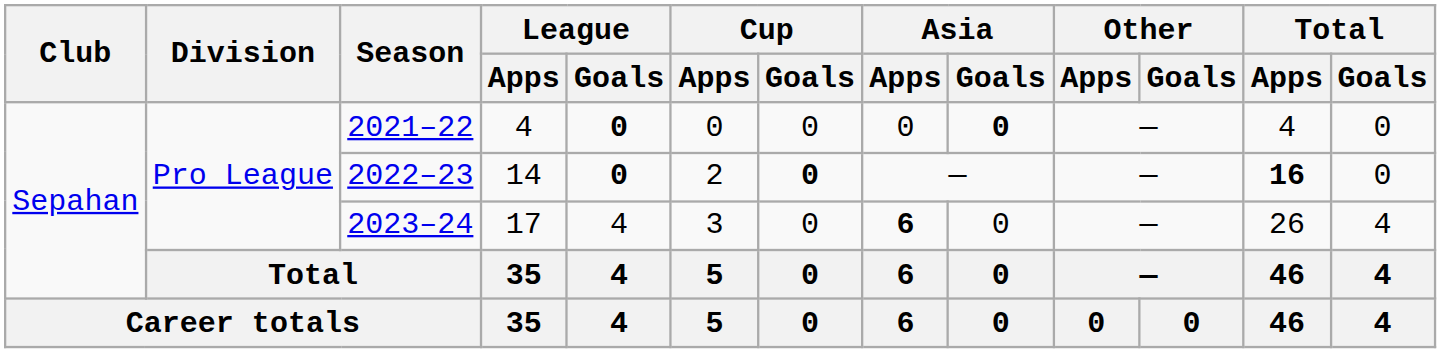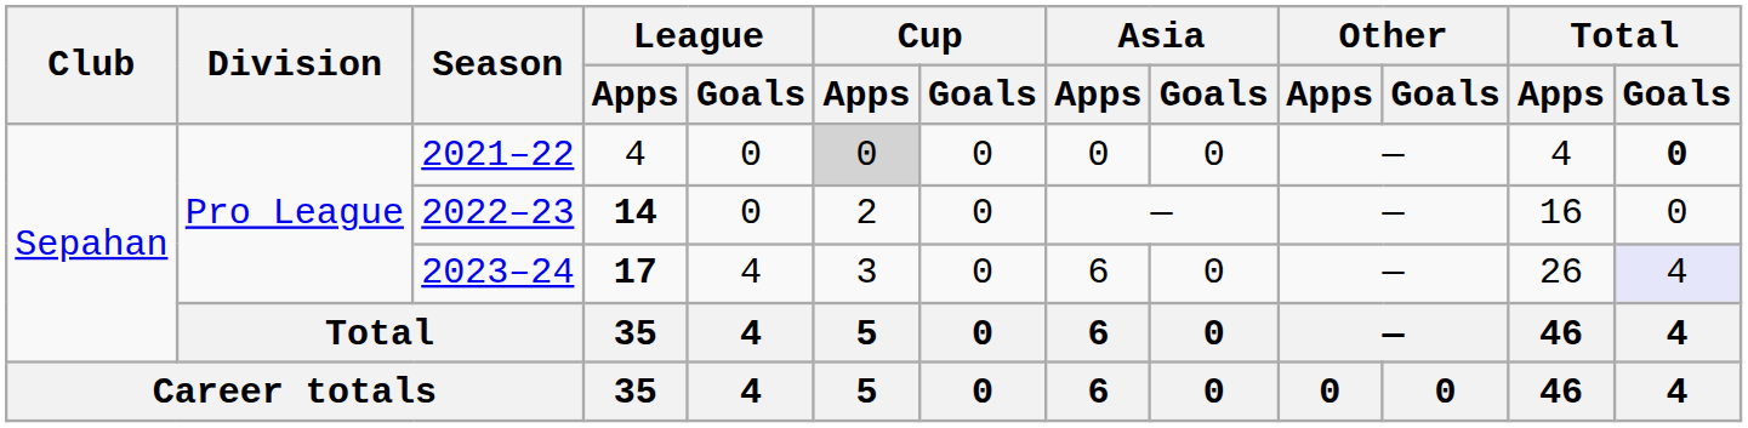2021–22 | League / Goals: bold -> normal
2021–22 | Cup / Apps: no background -> lightgrey background
2021–22 | Asia / Goals: bold -> normal
2021–22 | Total / Goals: normal -> bold
2022–23 | League / Apps: normal -> bold
2022–23 | League / Goals: bold -> normal
2022–23 | Cup / Goals: bold -> normal
2022–23 | Total / Apps: bold -> normal
2023–24 | League / Apps: normal -> bold
2023–24 | Asia / Apps: bold -> normal
2023–24 | Total / Goals: no background -> lavender background
